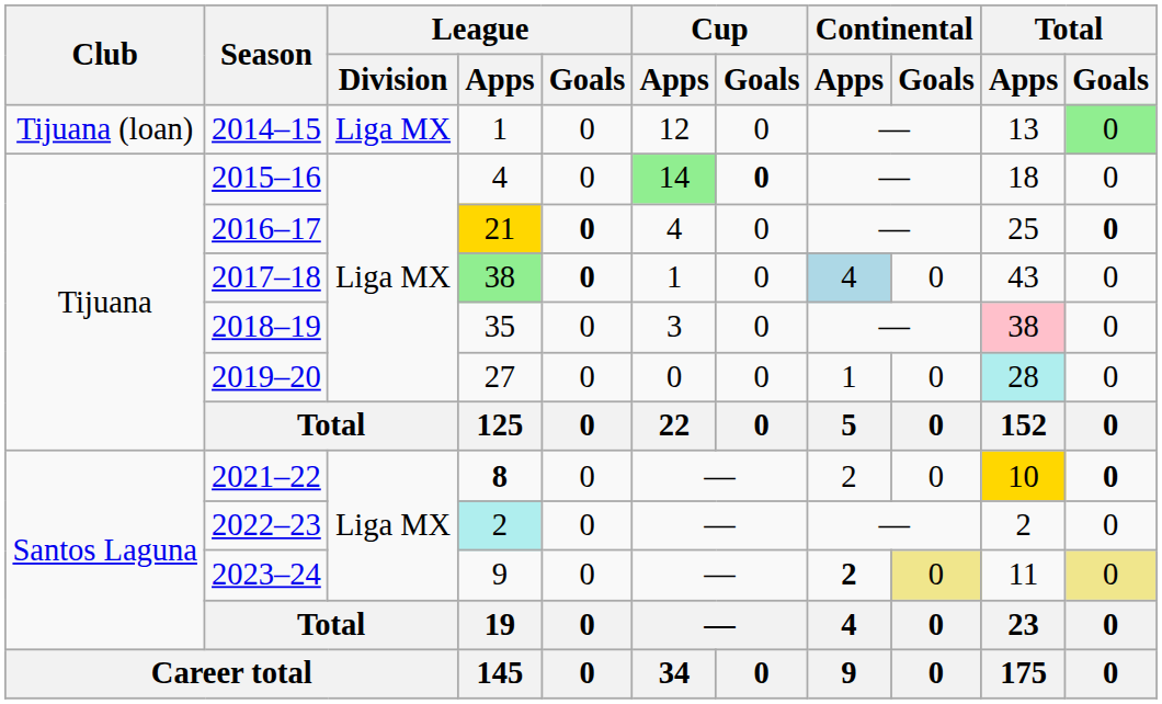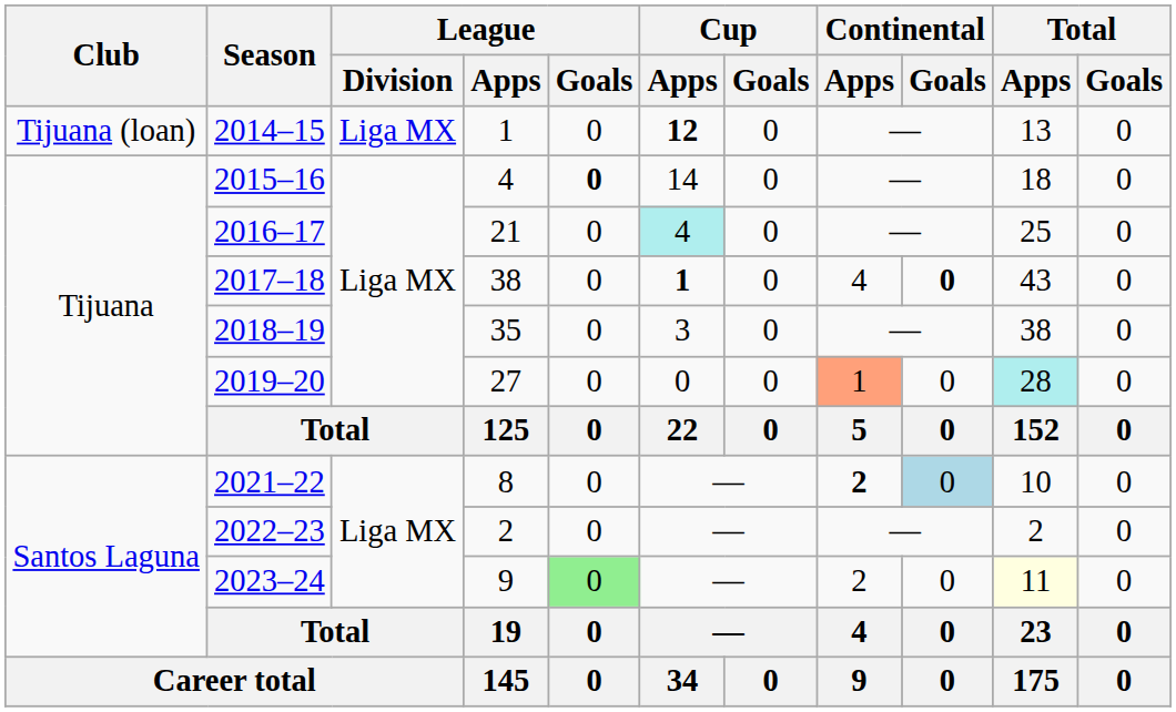2014–15 | Cup / Apps: normal -> bold
2014–15 | Total / Goals: lightgreen background -> no background
2015–16 | League / Goals: normal -> bold
2015–16 | Cup / Apps: lightgreen background -> no background
2015–16 | Cup / Goals: bold -> normal
2016–17 | League / Apps: gold background -> no background
2016–17 | League / Goals: bold -> normal
2016–17 | Cup / Apps: no background -> paleturquoise background
2016–17 | Total / Goals: bold -> normal
2017–18 | League / Apps: lightgreen background -> no background
2017–18 | League / Goals: bold -> normal
2017–18 | Cup / Apps: normal -> bold
2017–18 | Continental / Apps: lightblue background -> no background
2017–18 | Continental / Goals: normal -> bold
2018–19 | Total / Apps: pink background -> no background
2019–20 | Continental / Apps: no background -> lightsalmon background
2021–22 | League / Apps: bold -> normal
2021–22 | Continental / Apps: normal -> bold
2021–22 | Continental / Goals: no background -> lightblue background
2021–22 | Total / Apps: gold background -> no background
2021–22 | Total / Goals: bold -> normal
2022–23 | League / Apps: paleturquoise background -> no background
2023–24 | League / Goals: no background -> lightgreen background
2023–24 | Continental / Apps: bold -> normal
2023–24 | Continental / Goals: khaki background -> no background
2023–24 | Total / Apps: no background -> lightyellow background
2023–24 | Total / Goals: khaki background -> no background
